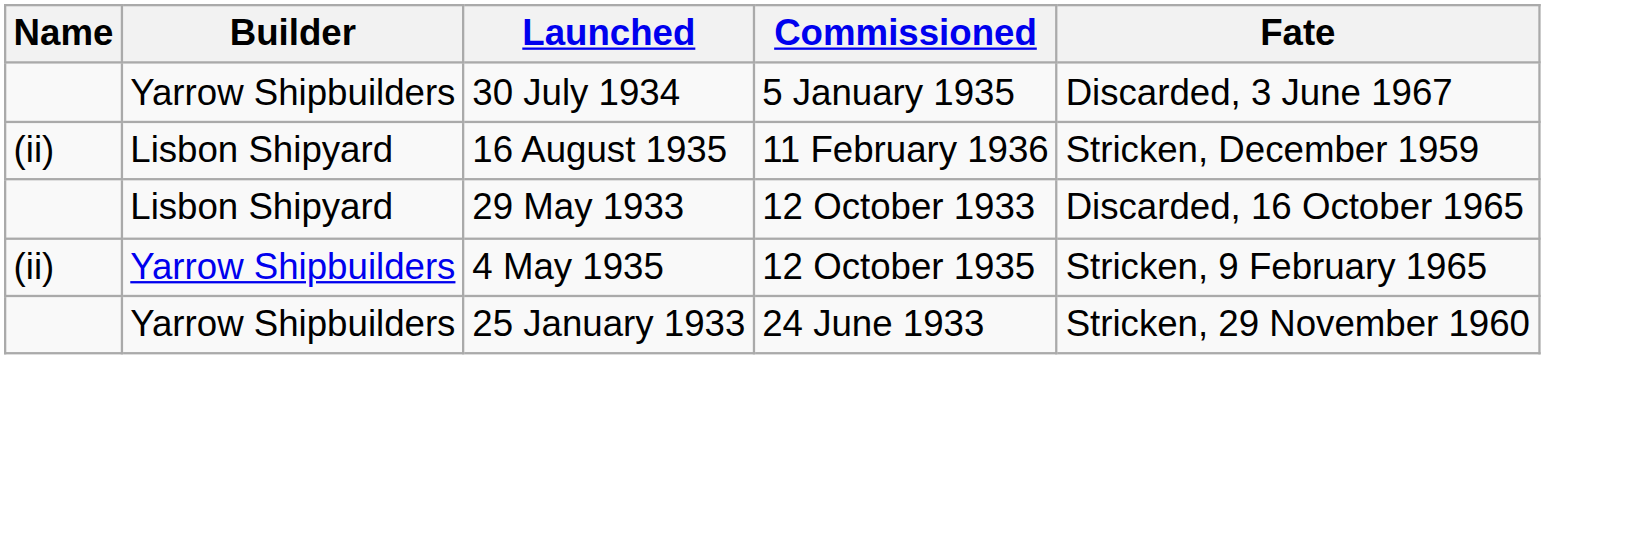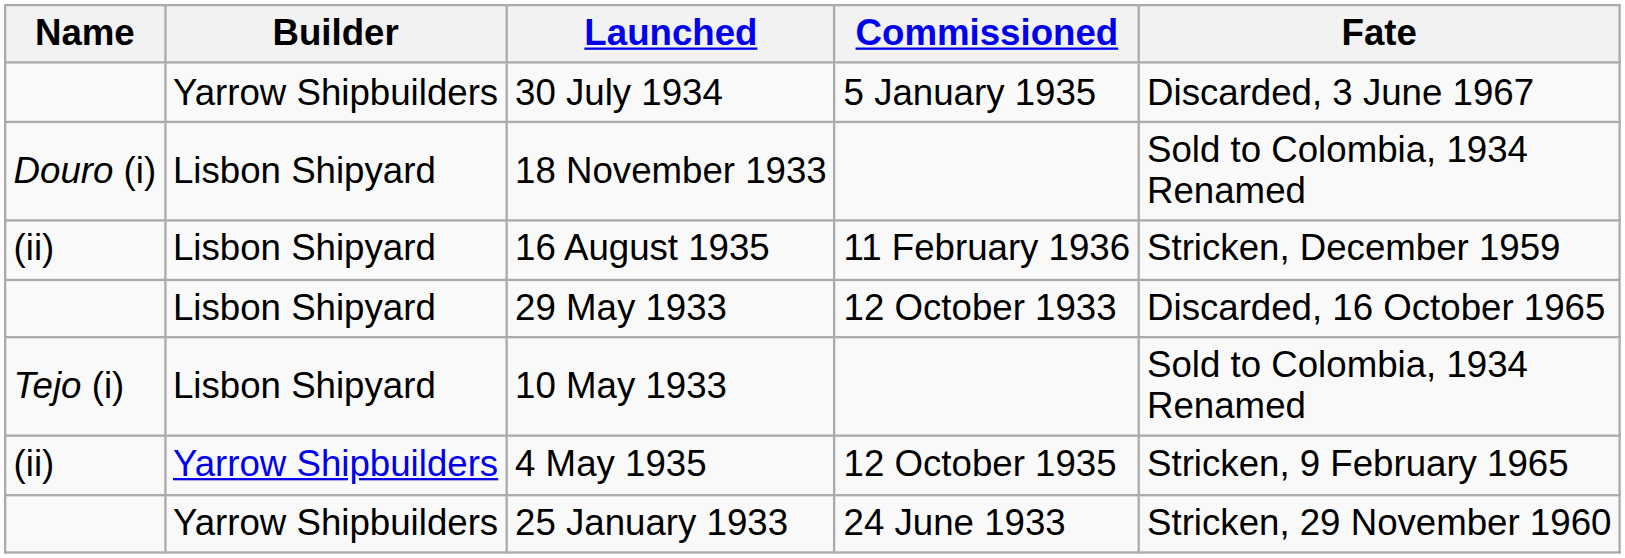+ row: Douro (i) | Lisbon Shipyard | 18 November 1933 | Sold to Colombia, 1934 Renamed
+ row: Tejo (i) | Lisbon Shipyard | 10 May 1933 | Sold to Colombia, 1934 Renamed
